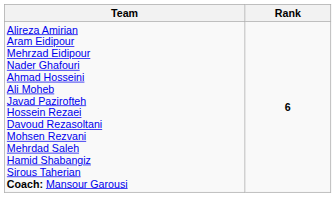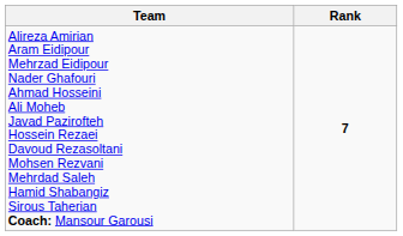row 2 | Rank: 6 -> 7
